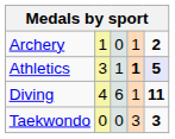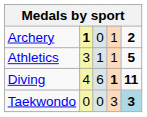Archery | column 2: normal -> bold
Athletics | column 4: bold -> normal
Athletics | column 5: lavender background -> no background
Diving | column 4: normal -> bold
Taekwondo | column 5: no background -> lightblue background
